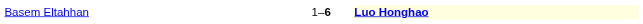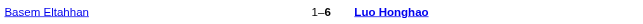Basem Eltahhan | column 3: lightyellow background -> no background
